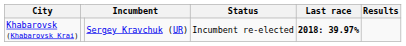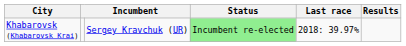Khabarovsk (Khabarovsk Krai) | Status: no background -> lightgreen background
Khabarovsk (Khabarovsk Krai) | Last race: bold -> normal
